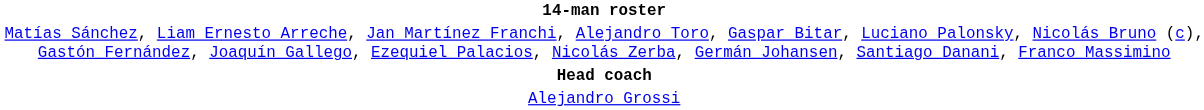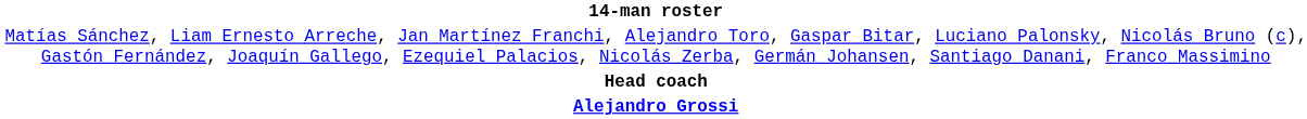row 4 | column 1: normal -> bold
